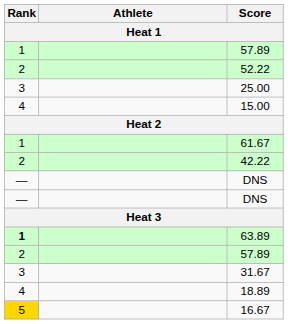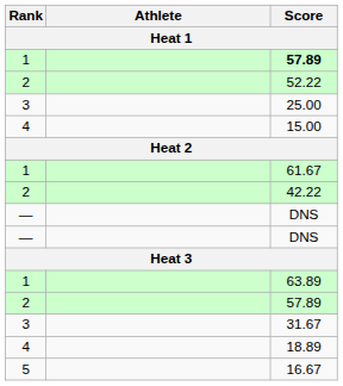1 / 57.89 | Score: normal -> bold
63.89 | Rank: bold -> normal
16.67 | Rank: gold background -> no background
